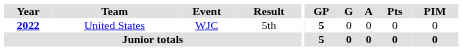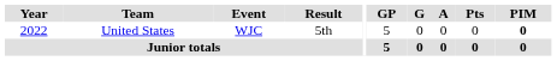United States | Year: bold -> normal
United States | GP: bold -> normal
United States | PIM: normal -> bold
